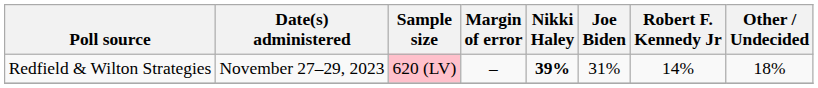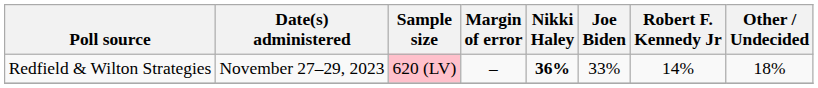Redfield & Wilton Strategies | Nikki Haley: 39% -> 36%
Redfield & Wilton Strategies | Joe Biden: 31% -> 33%
